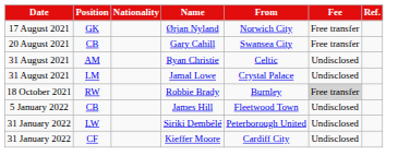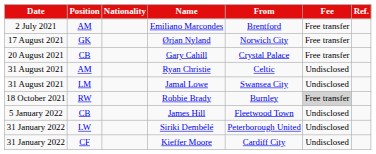+ row: 2 July 2021 | AM | Emiliano Marcondes | Brentford | Free transfer
Gary Cahill | From: Swansea City -> Crystal Palace
Jamal Lowe | From: Crystal Palace -> Swansea City
